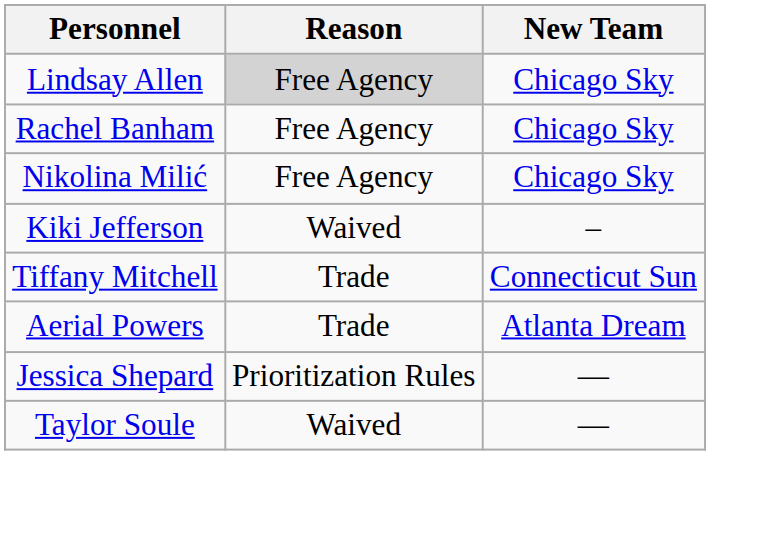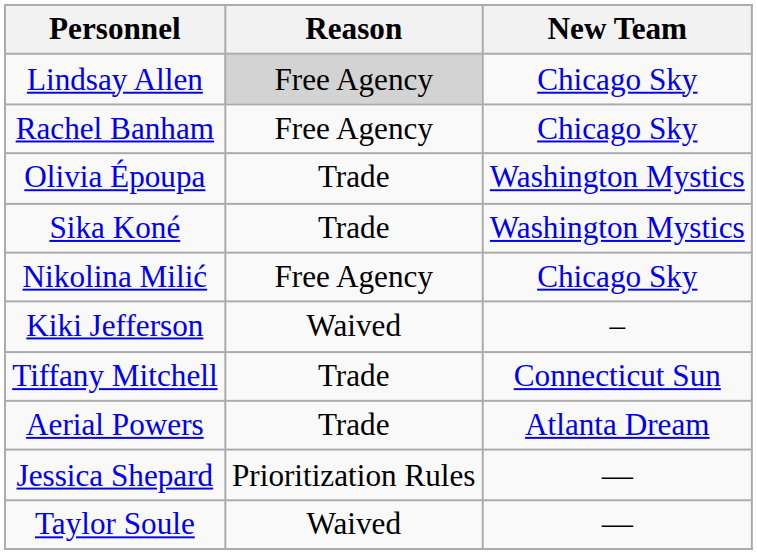+ row: Olivia Époupa | Trade | Washington Mystics
+ row: Sika Koné | Trade | Washington Mystics
